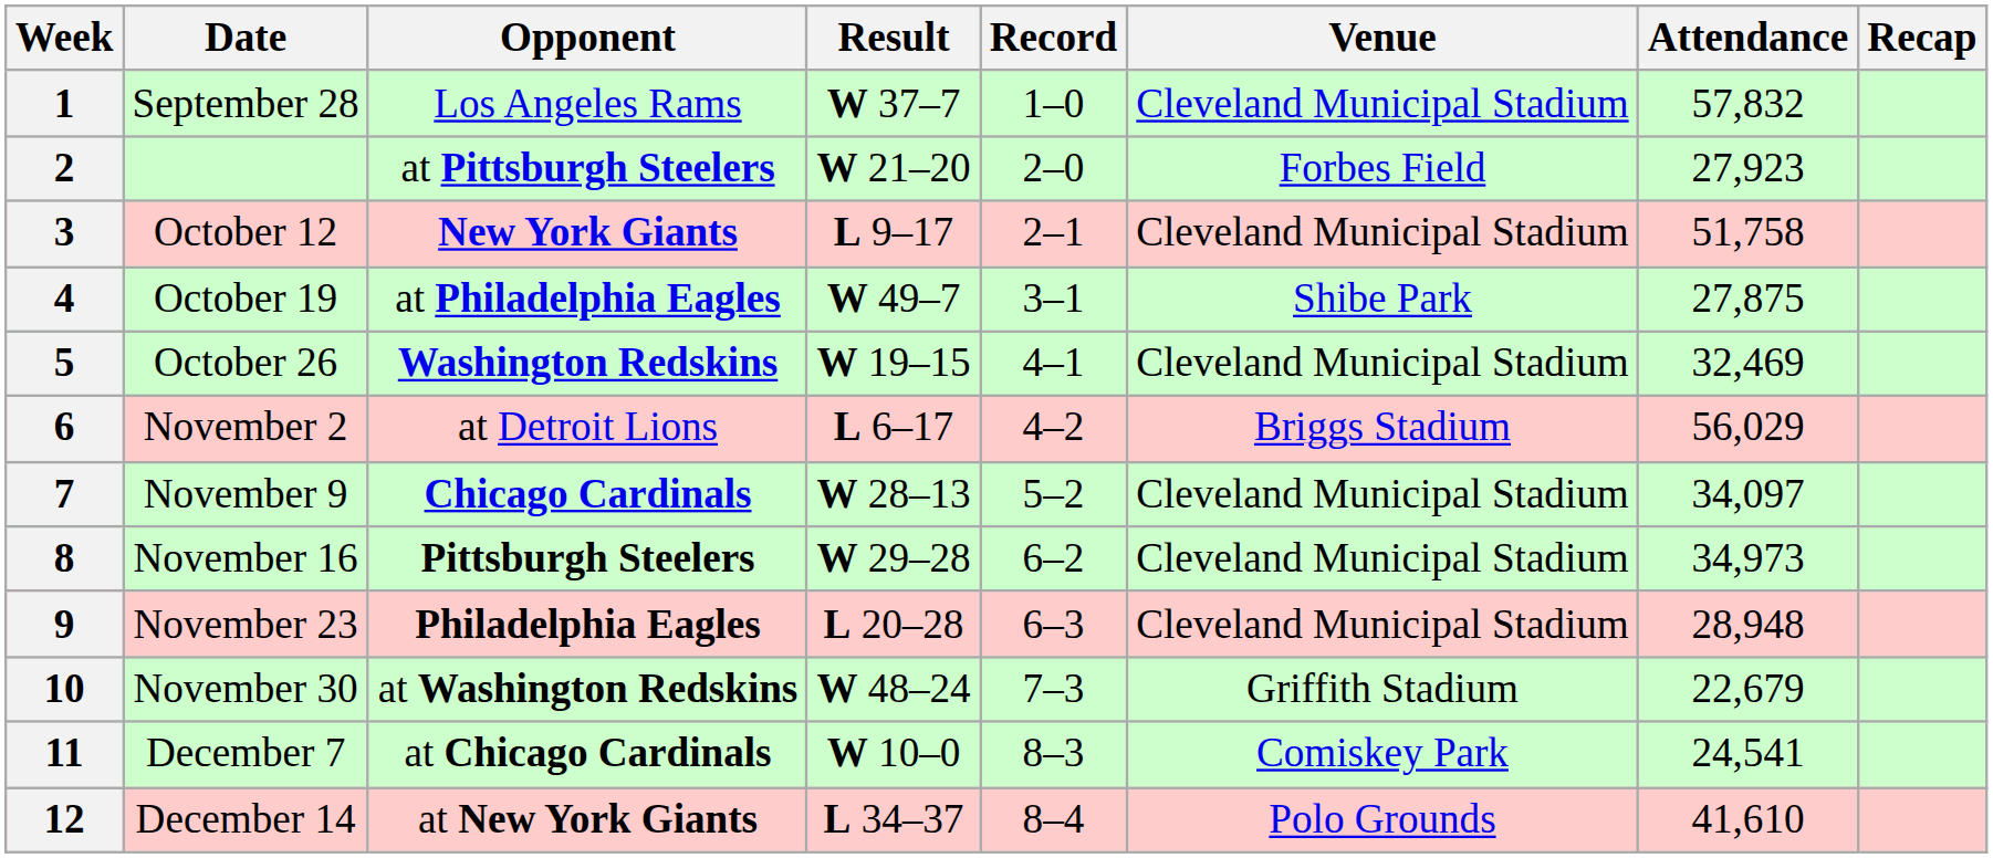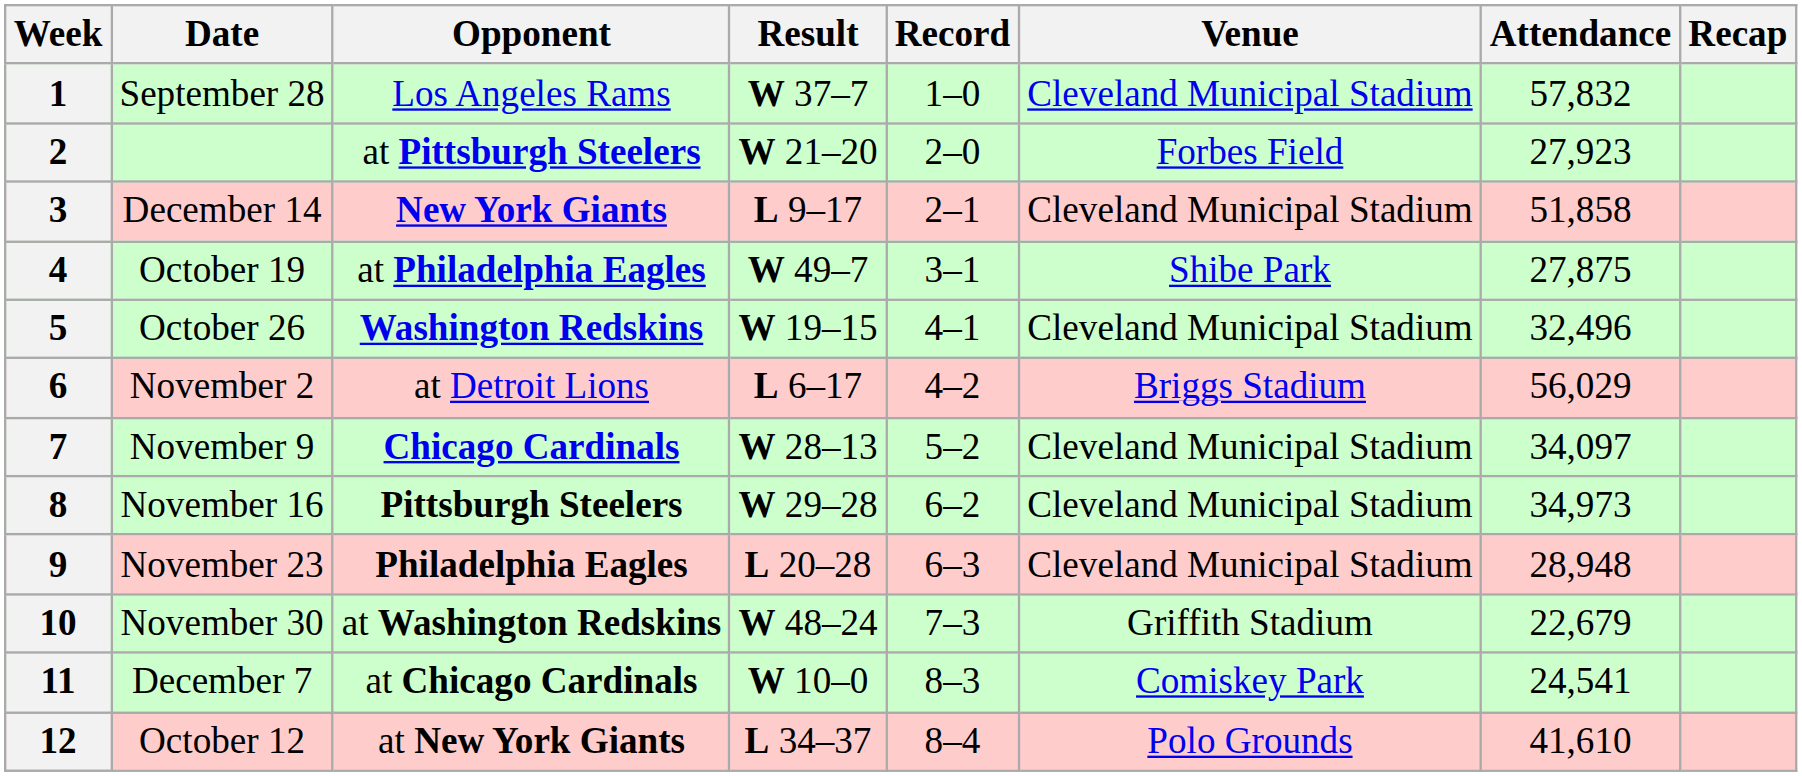3 | Date: October 12 -> December 14
3 | Attendance: 51,758 -> 51,858
5 | Attendance: 32,469 -> 32,496
12 | Date: December 14 -> October 12
